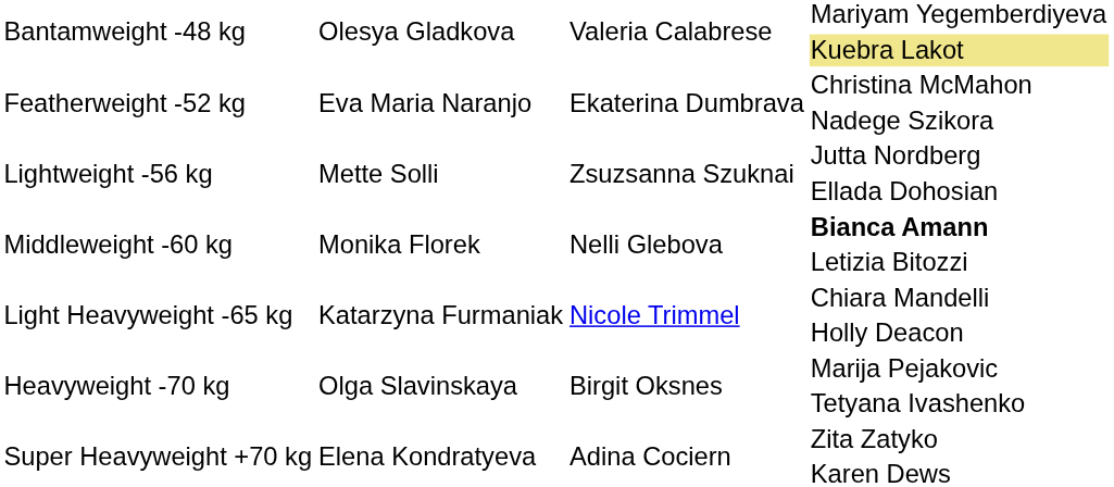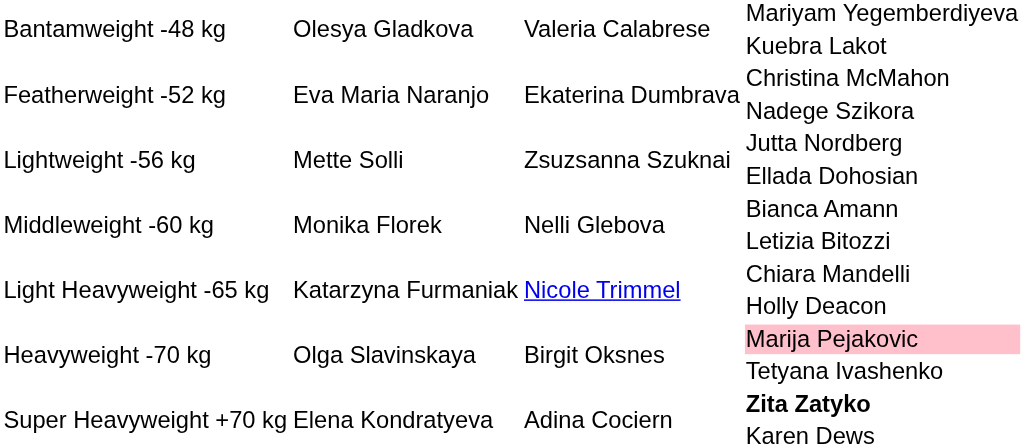Kuebra Lakot | column 4: khaki background -> no background
Bianca Amann | column 4: bold -> normal
Marija Pejakovic | column 4: no background -> pink background
Zita Zatyko | column 4: normal -> bold
